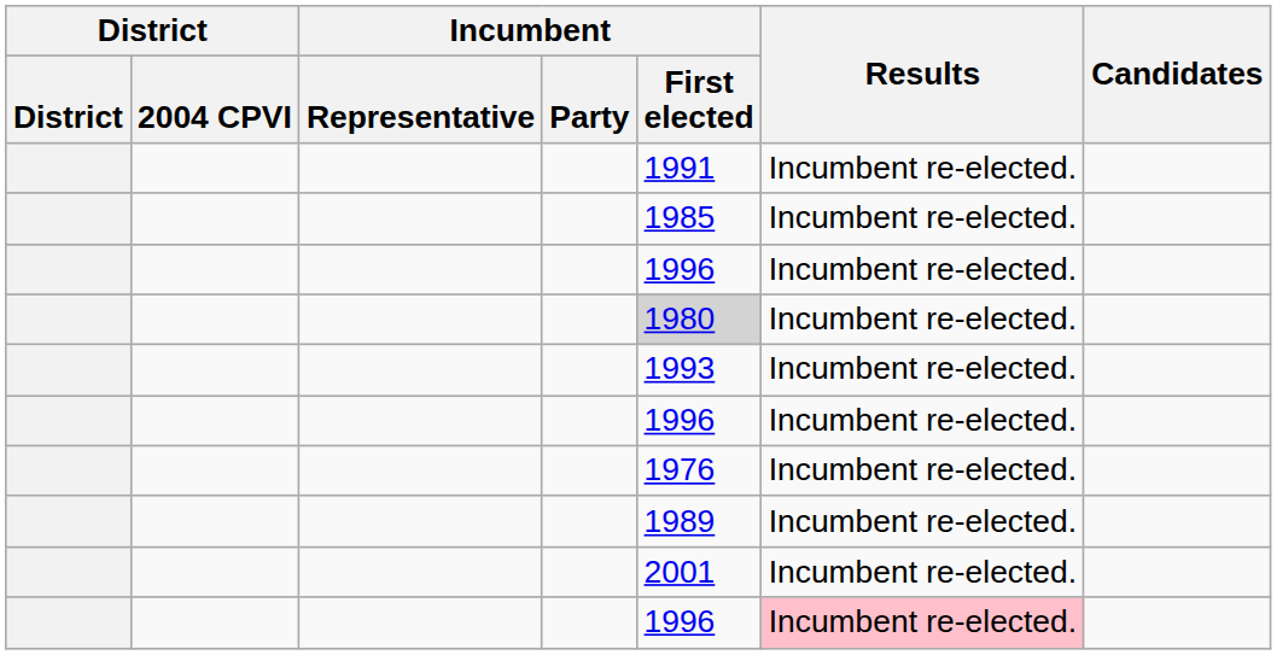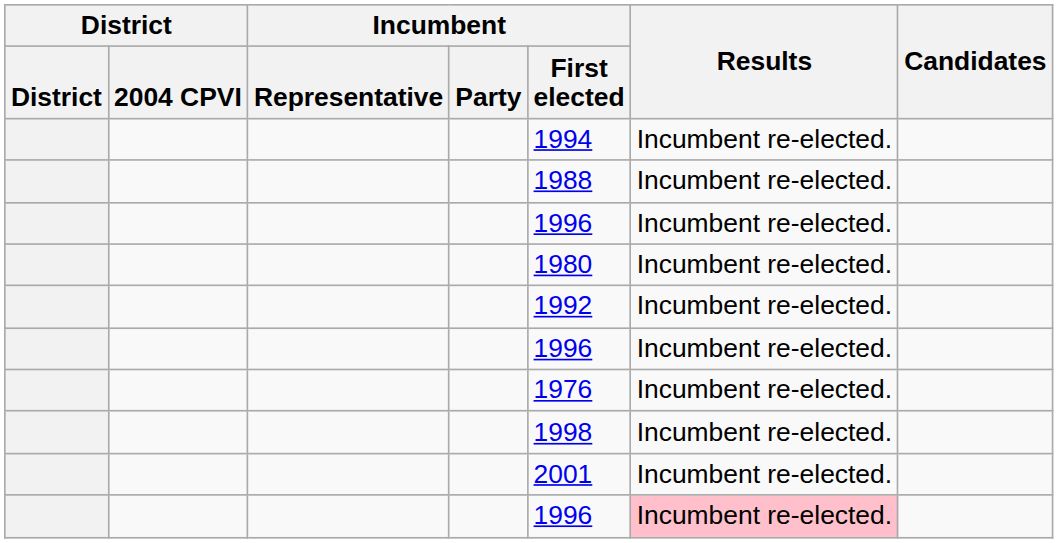row 3 | Incumbent / First elected: 1991 -> 1994
row 4 | Incumbent / First elected: 1985 -> 1988
row 6 | Incumbent / First elected: lightgrey background -> no background
row 7 | Incumbent / First elected: 1993 -> 1992
row 10 | Incumbent / First elected: 1989 -> 1998
